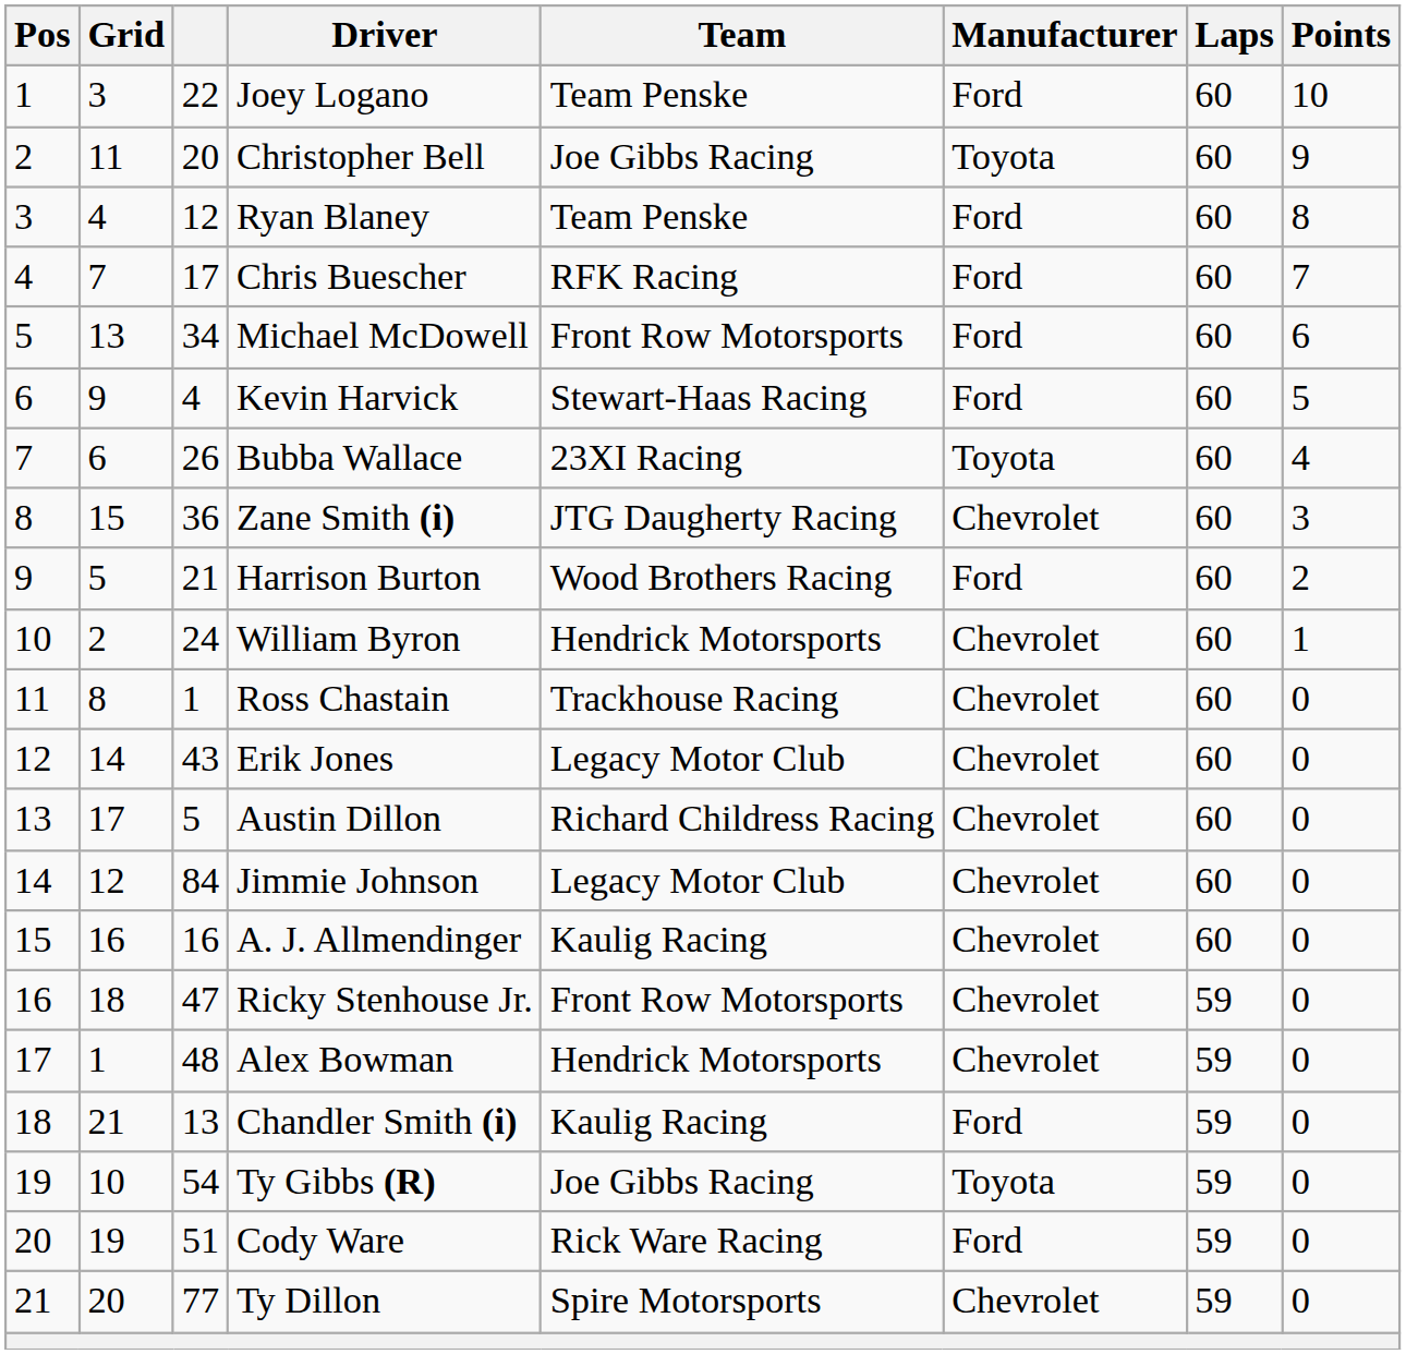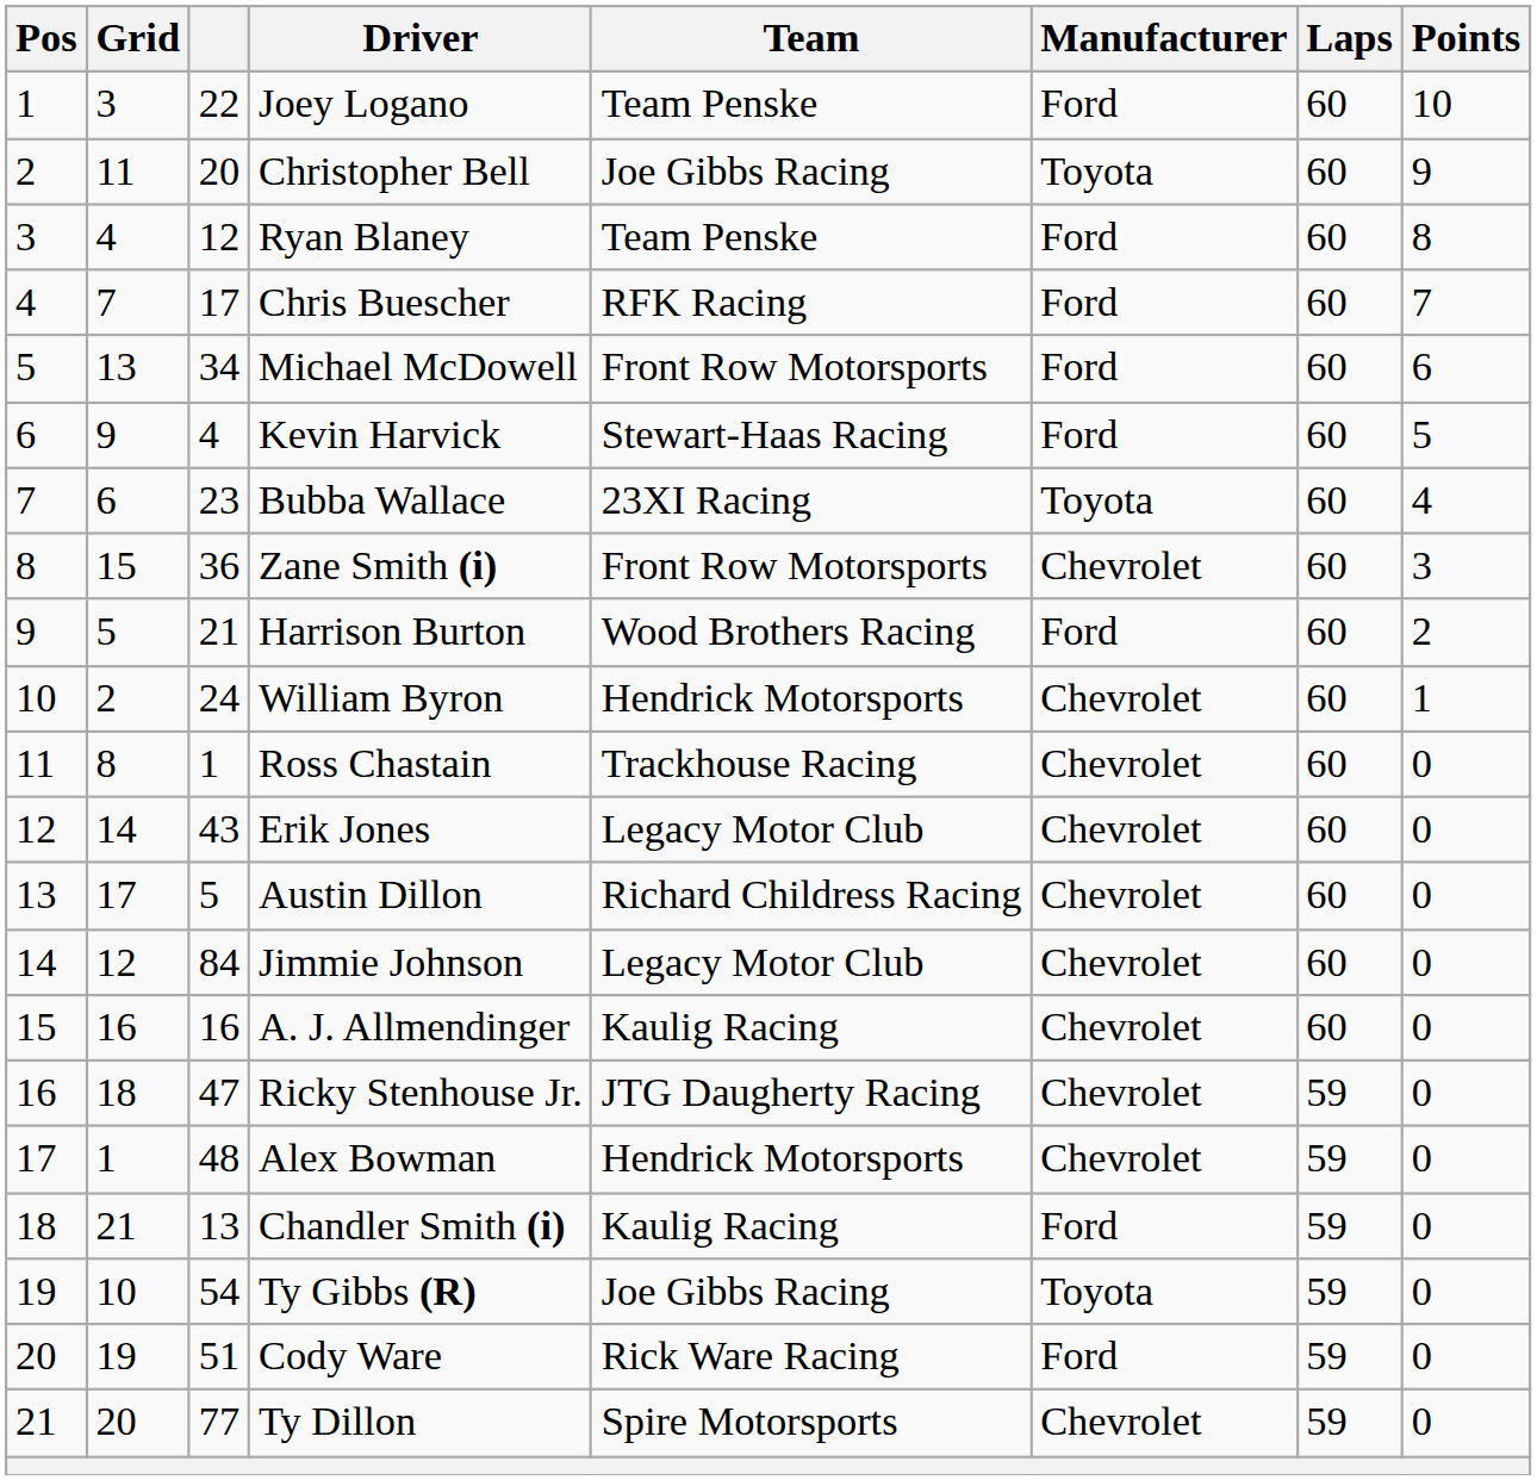Bubba Wallace | column 3: 26 -> 23
Zane Smith (i) | Team: JTG Daugherty Racing -> Front Row Motorsports
Ricky Stenhouse Jr. | Team: Front Row Motorsports -> JTG Daugherty Racing
